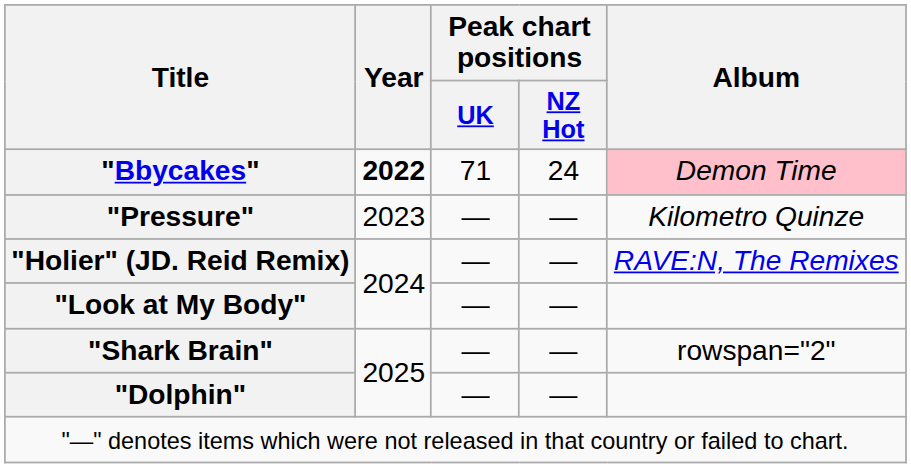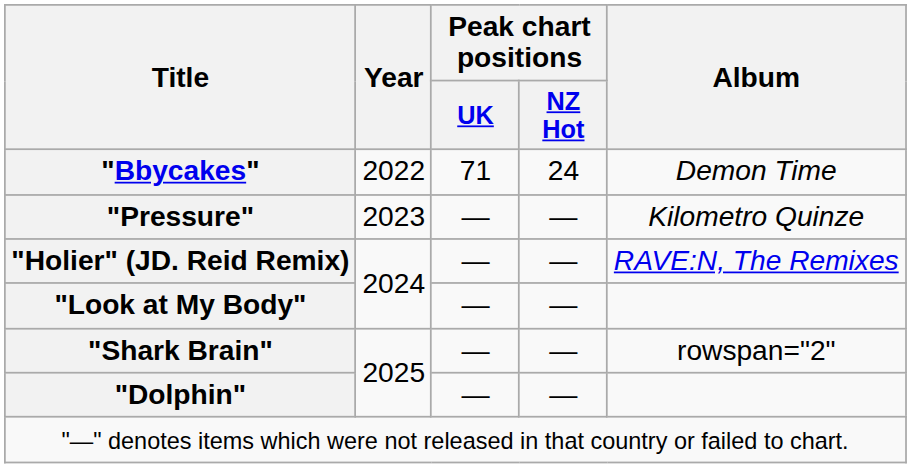"Bbycakes" | Year: bold -> normal
"Bbycakes" | Album: pink background -> no background
